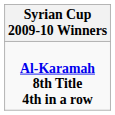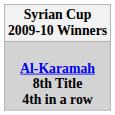row 2 | column 1: no background -> lightgrey background
